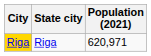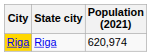row 2 | Population (2021): 620,971 -> 620,974
